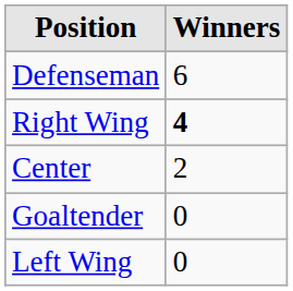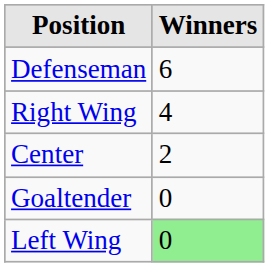Right Wing | Winners: bold -> normal
Left Wing | Winners: no background -> lightgreen background
